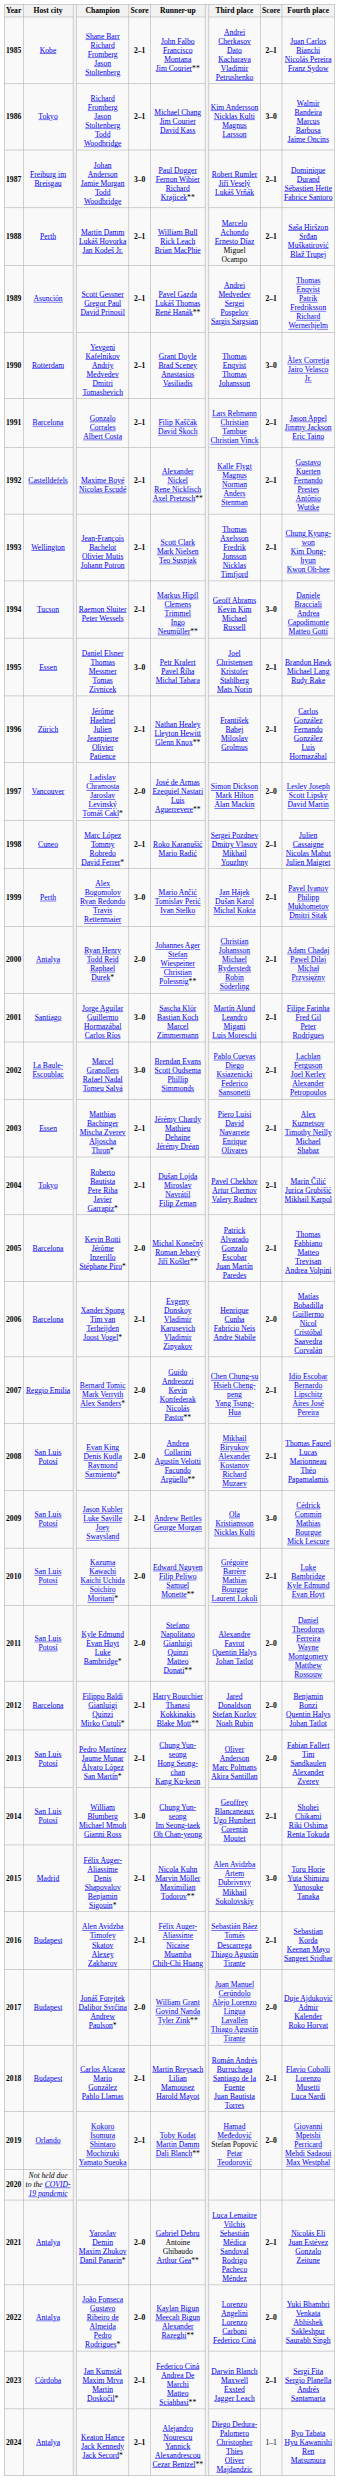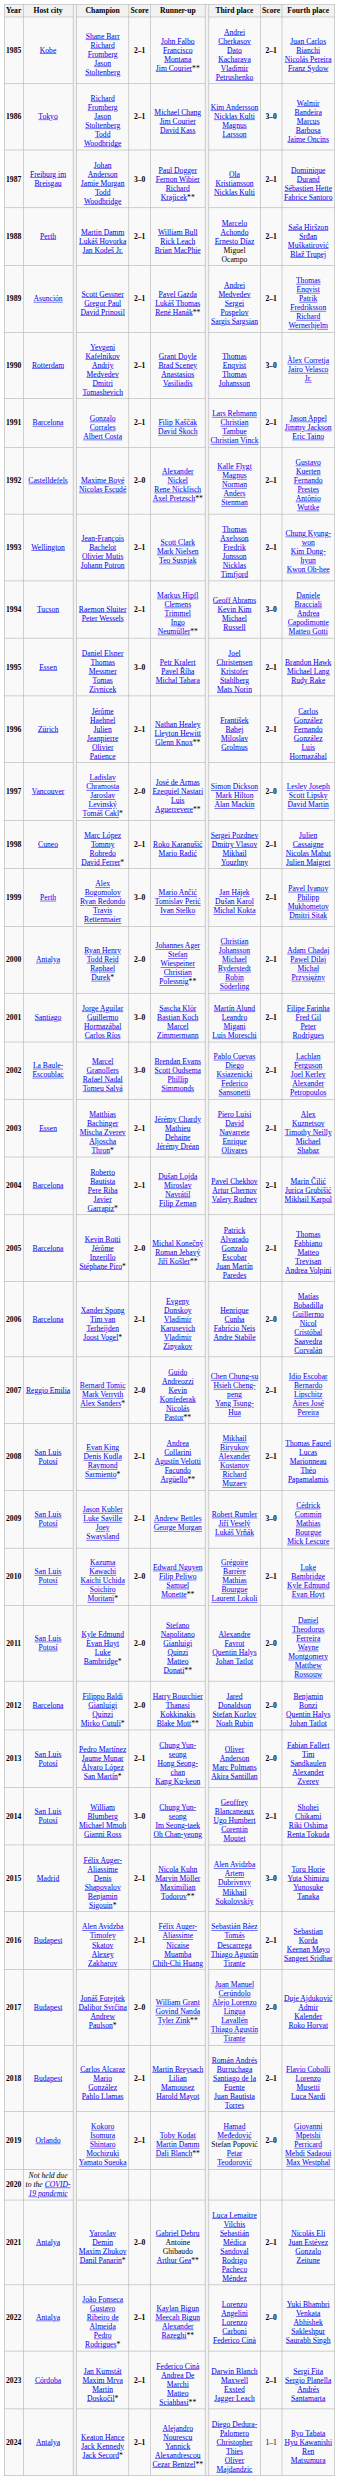Johan Anderson Jamie Morgan Todd Woodbridge | Third place: Robert Rumler Jiří Veselý Lukáš Vrňák -> Ola Kristiansson Nicklas Kulti
Maxime Boyé Nicolas Escudé | column 5: 2–1 -> 2–0
Roberto Bautista Pere Riba Javier Garrapiz* | Host city: Tokyo -> Barcelona
Evan King Denis Kudla Raymond Sarmiento* | column 5: 2–0 -> 2–1
Jason Kubler Luke Saville Joey Swaysland | Third place: Ola Kristiansson Nicklas Kulti -> Robert Rumler Jiří Veselý Lukáš Vrňák
Filippo Baldi Gianluigi Quinzi Mirko Cutuli* | column 5: 2–1 -> 2–0
João Fonseca Gustavo Ribeiro de Almeida Pedro Rodrigues* | column 5: 2–0 -> 2–1
